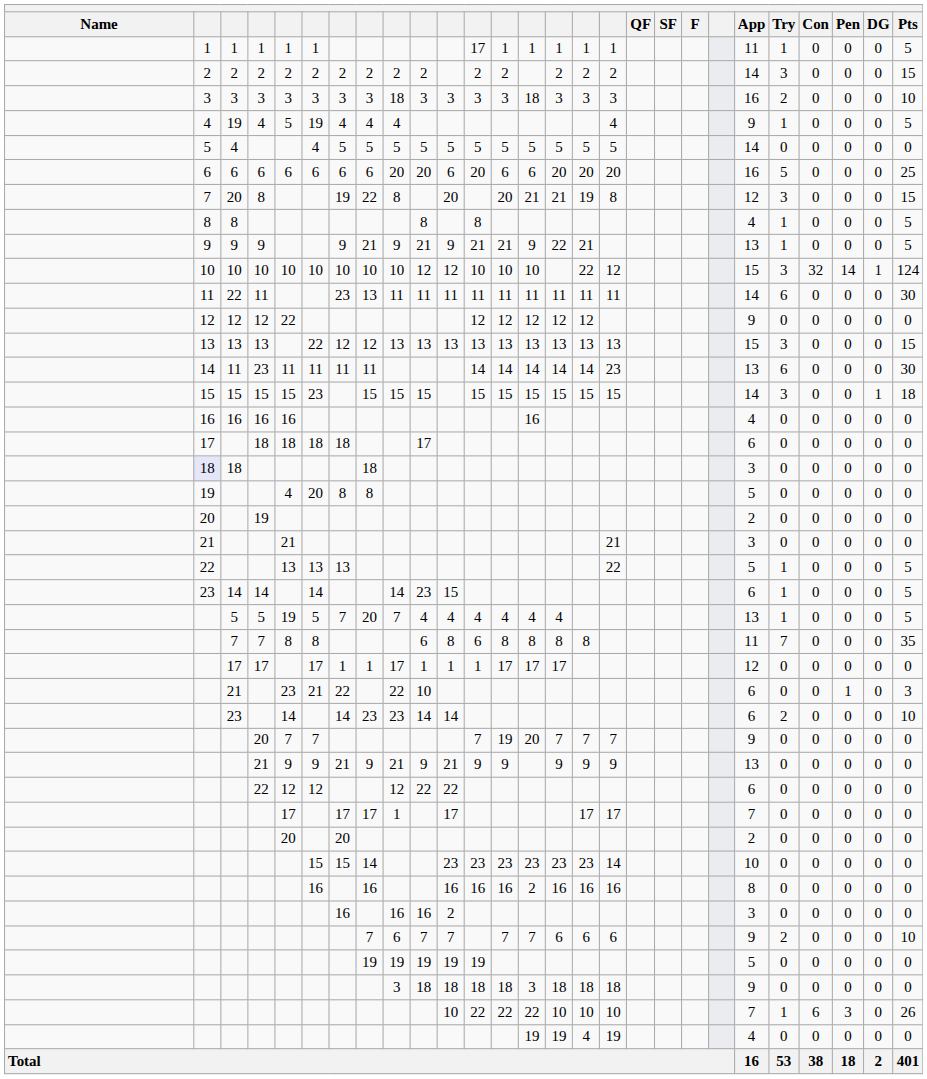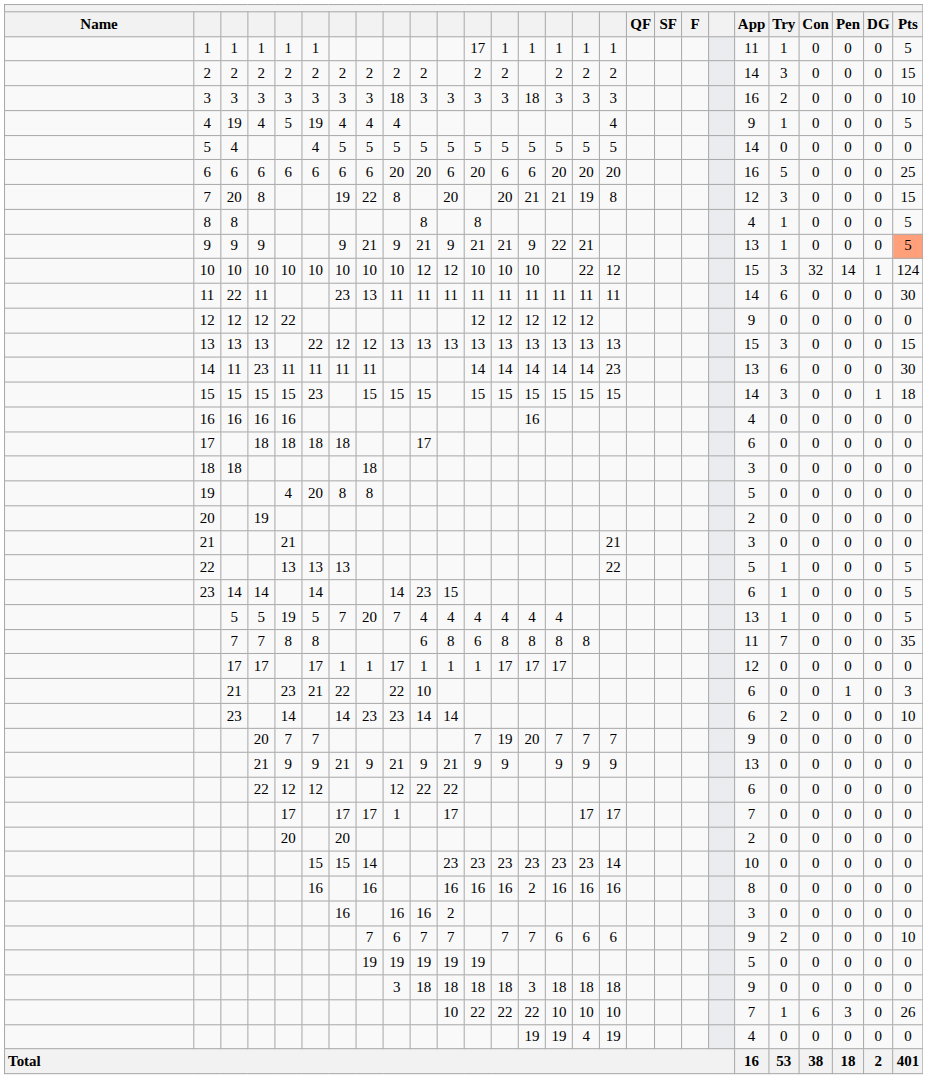row 11 | Pts: no background -> lightsalmon background
row 20 | column 2: lavender background -> no background
